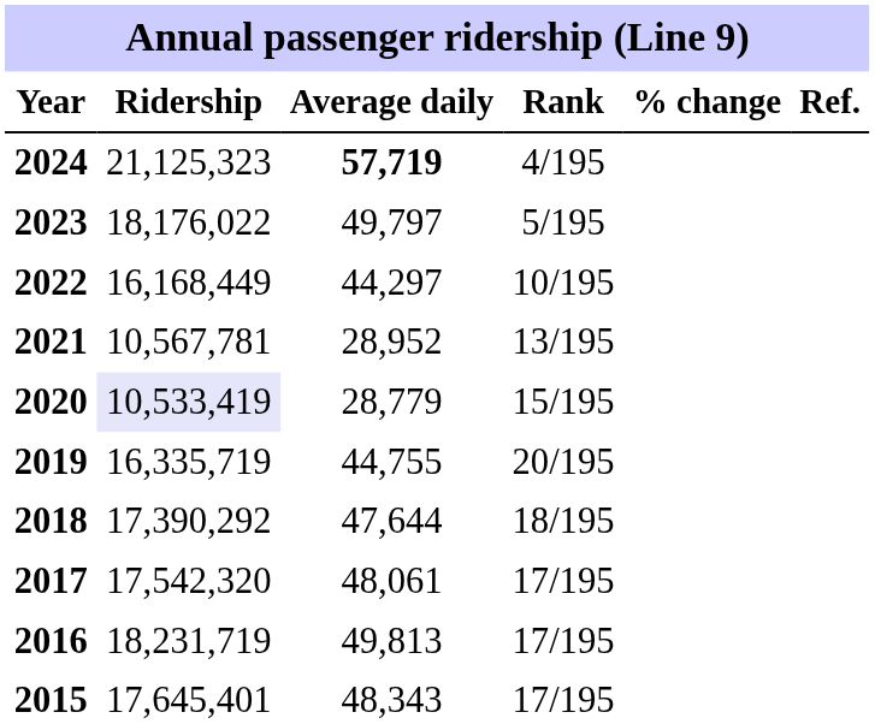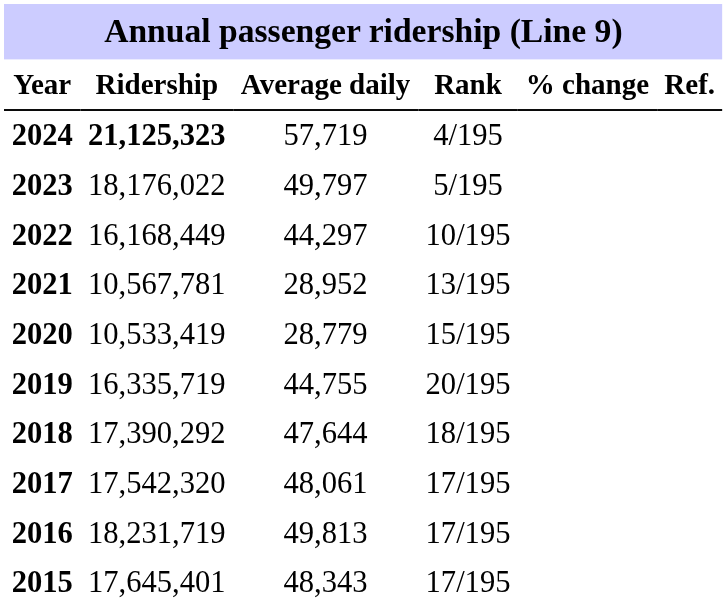2024 | Ridership: normal -> bold
2024 | Average daily: bold -> normal
2020 | Ridership: lavender background -> no background
